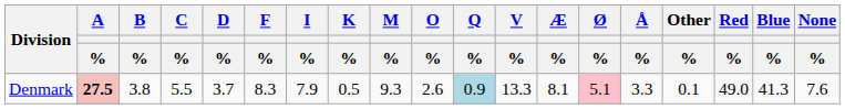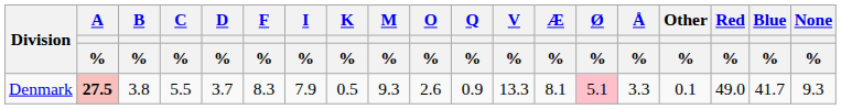Denmark | Q / %: lightblue background -> no background
Denmark | Blue / %: 41.3 -> 41.7
Denmark | None / %: 7.6 -> 9.3
